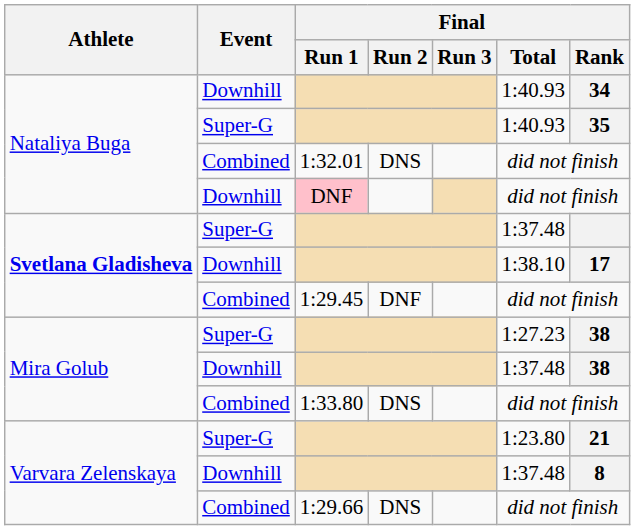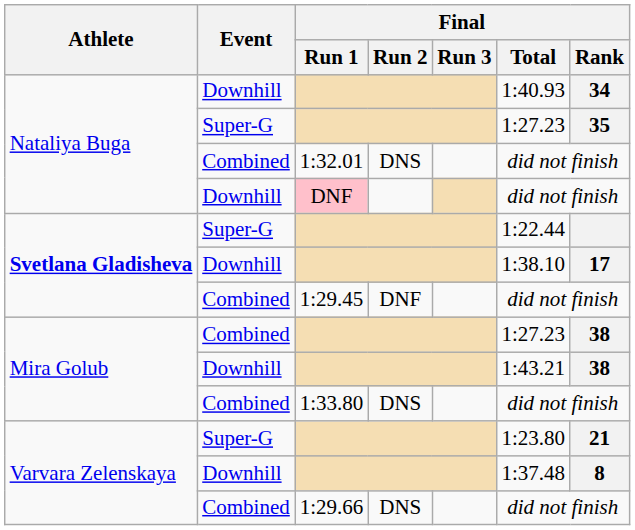row 4 | Final / Total: 1:40.93 -> 1:27.23
row 7 | Final / Total: 1:37.48 -> 1:22.44
row 10 | Event: Super-G -> Combined
row 11 | Final / Total: 1:37.48 -> 1:43.21
